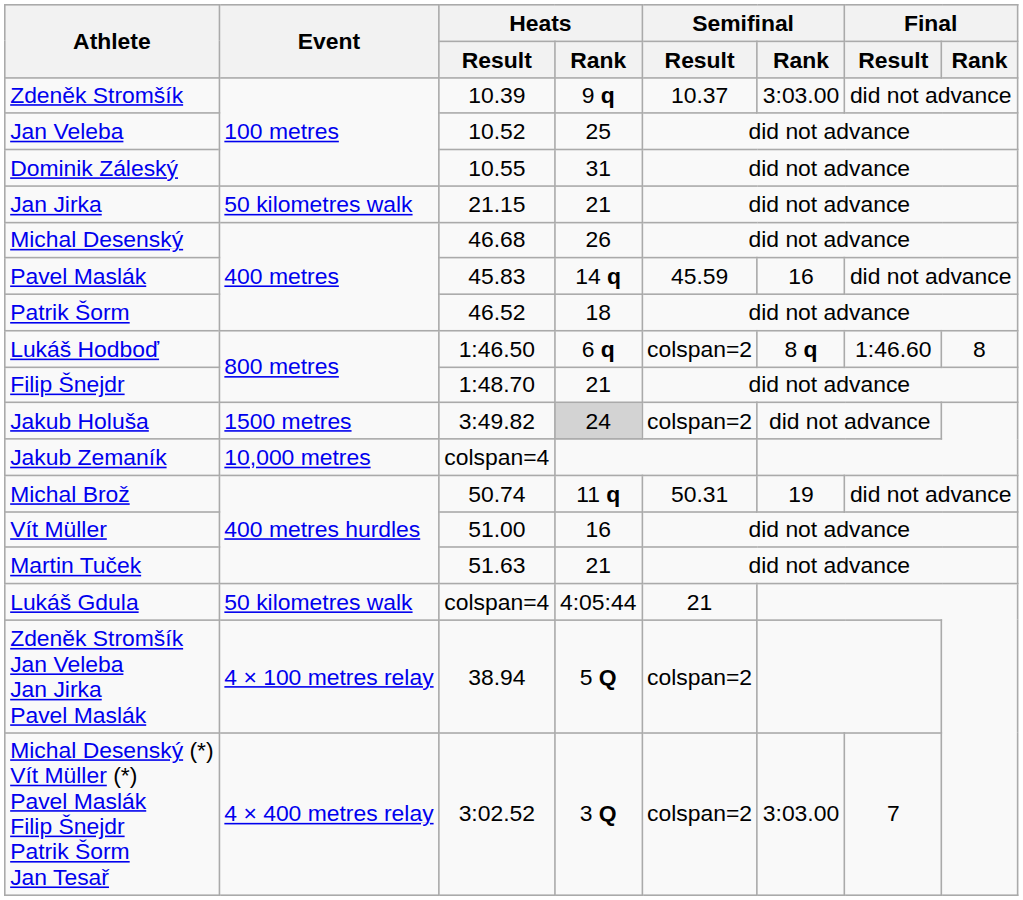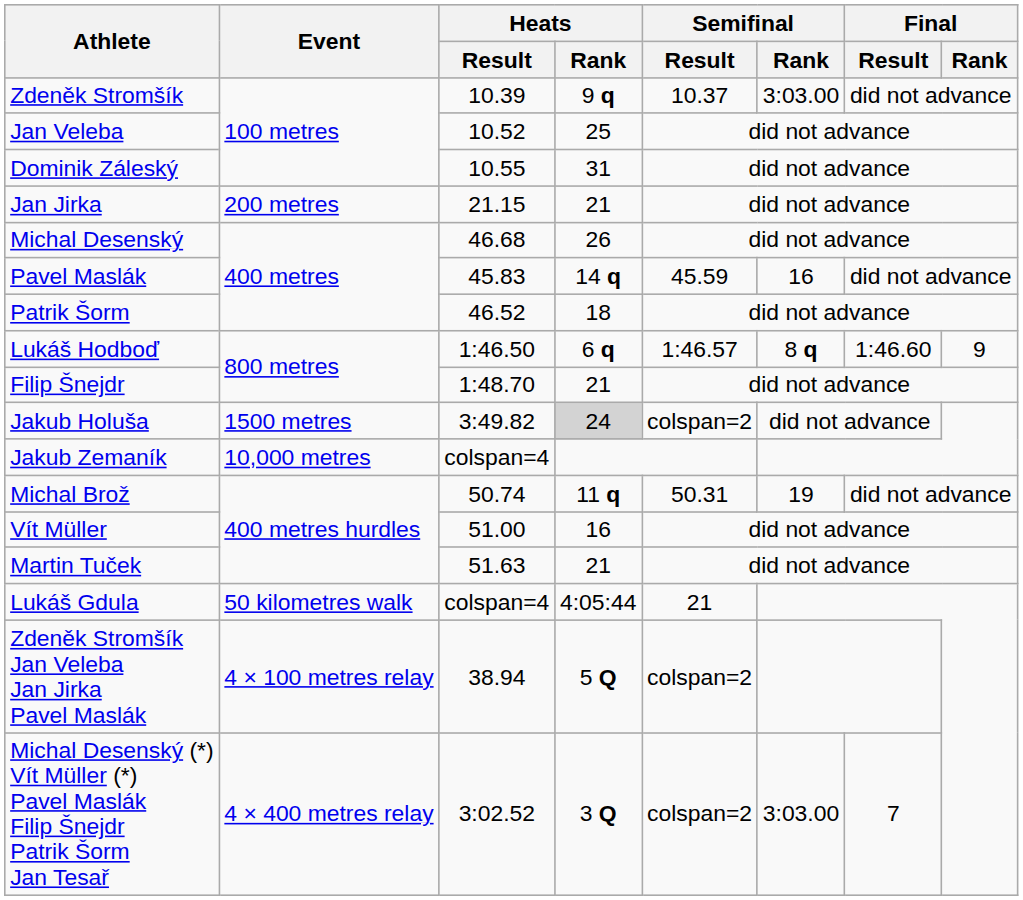Jan Jirka | Event: 50 kilometres walk -> 200 metres
Lukáš Hodboď | Semifinal / Result: colspan=2 -> 1:46.57
Lukáš Hodboď | Final / Rank: 8 -> 9
